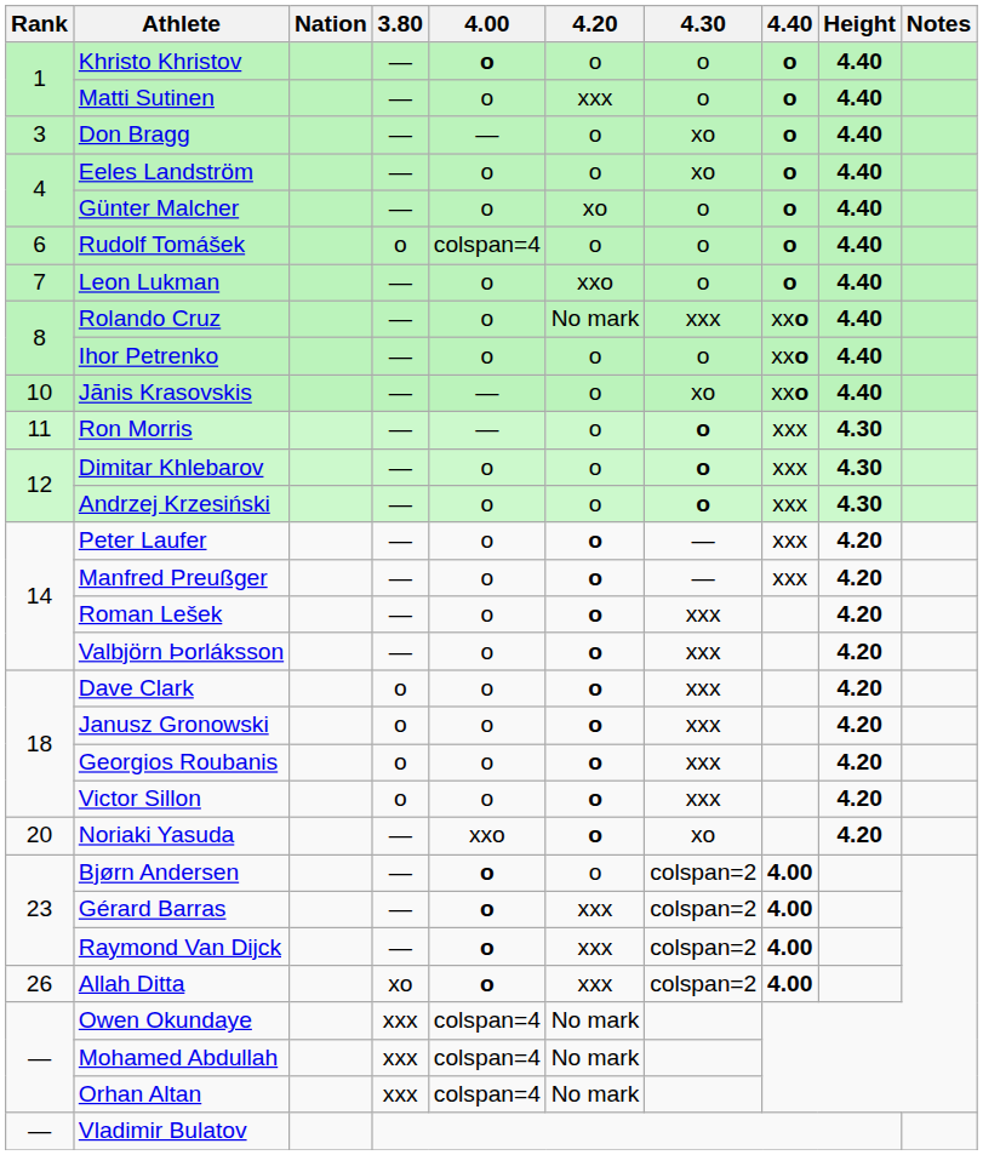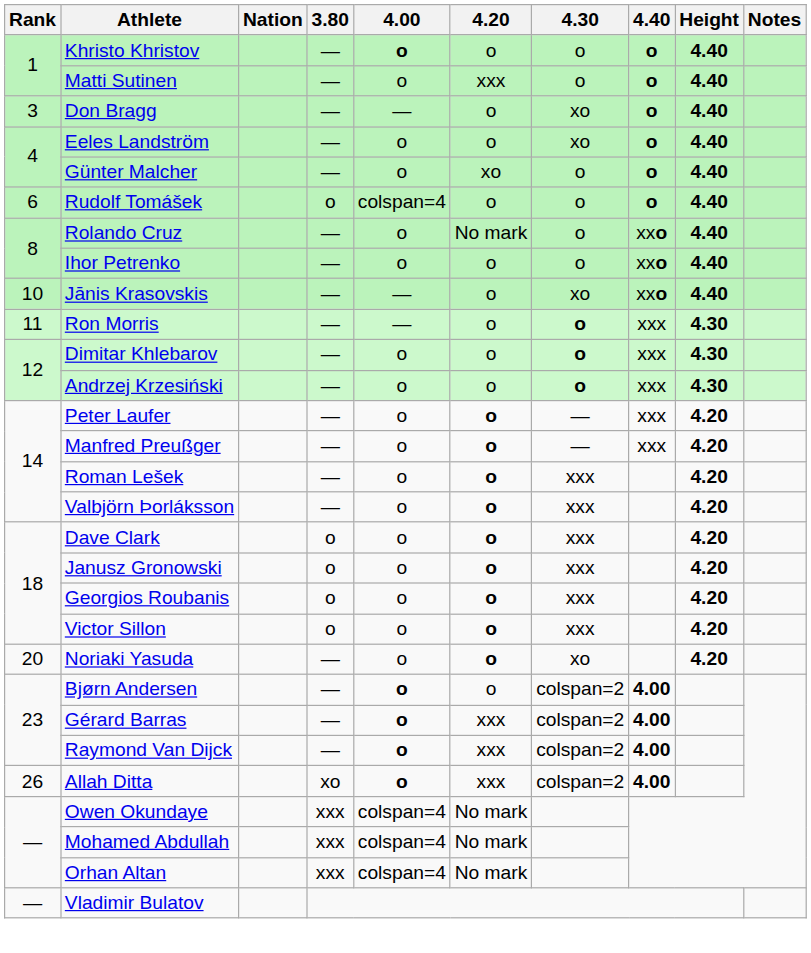- row: 7 | Leon Lukman | — | o | xxo | o | o | 4.40
Rolando Cruz | 4.30: xxx -> o
Noriaki Yasuda | 4.00: xxo -> o
